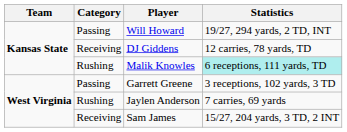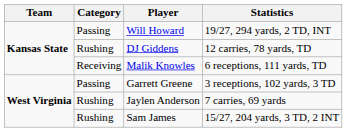DJ Giddens | Category: Receiving -> Rushing
Malik Knowles | Category: Rushing -> Receiving
Malik Knowles | Statistics: paleturquoise background -> no background
Sam James | Category: Receiving -> Rushing
